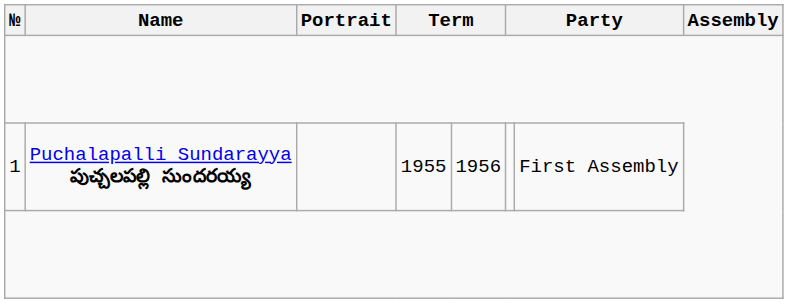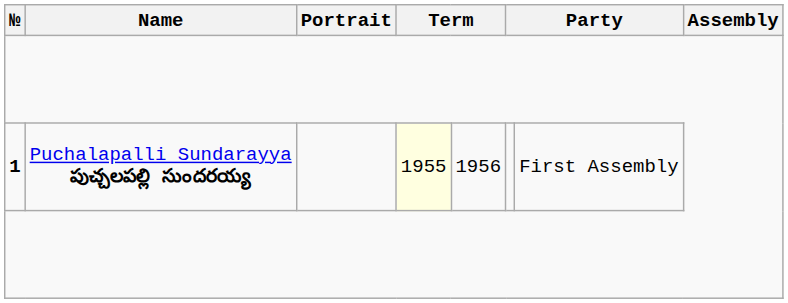Puchalapalli Sundarayya పుచ్చలపల్లి సుందరయ్య | №: normal -> bold
Puchalapalli Sundarayya పుచ్చలపల్లి సుందరయ్య | column 4: no background -> lightyellow background
